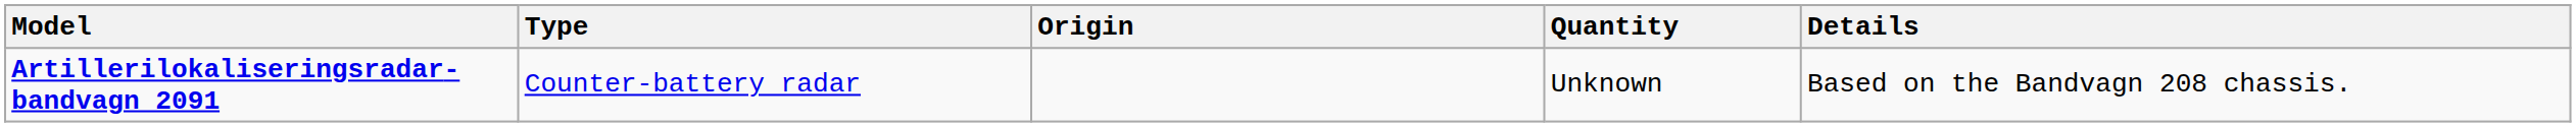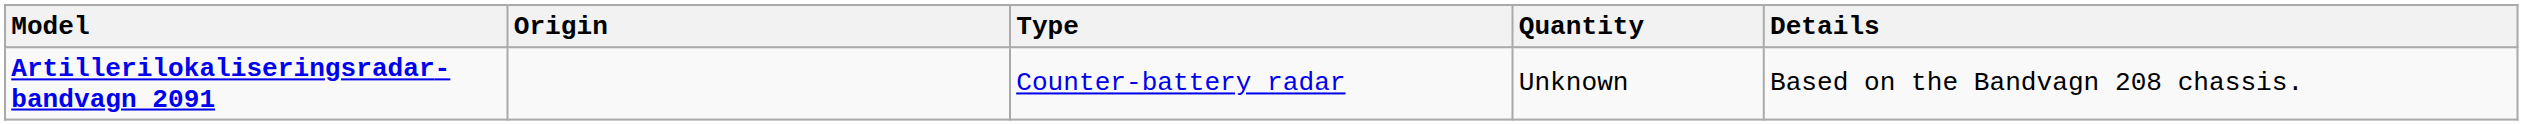columns swapped: Origin <-> Type
